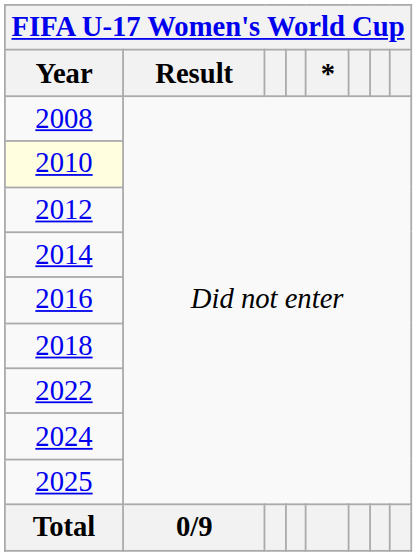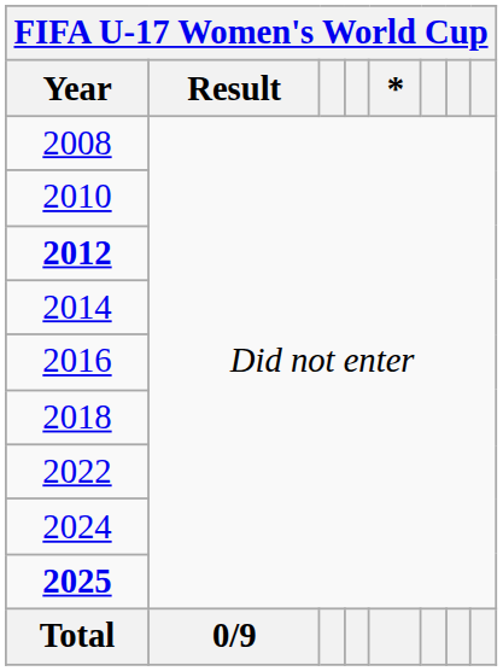2010 | Year: lightyellow background -> no background
2012 | Year: normal -> bold
2025 | Year: normal -> bold
